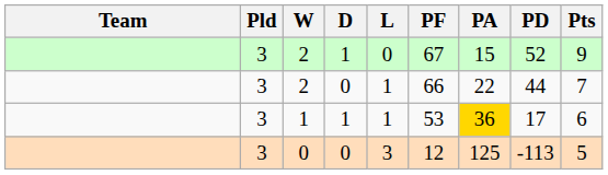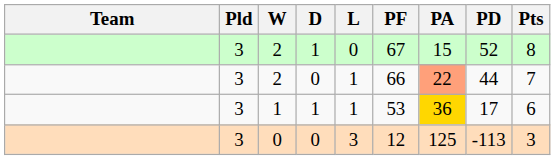row 2 | Pts: 9 -> 8
row 3 | PA: no background -> lightsalmon background
row 5 | Pts: 5 -> 3
